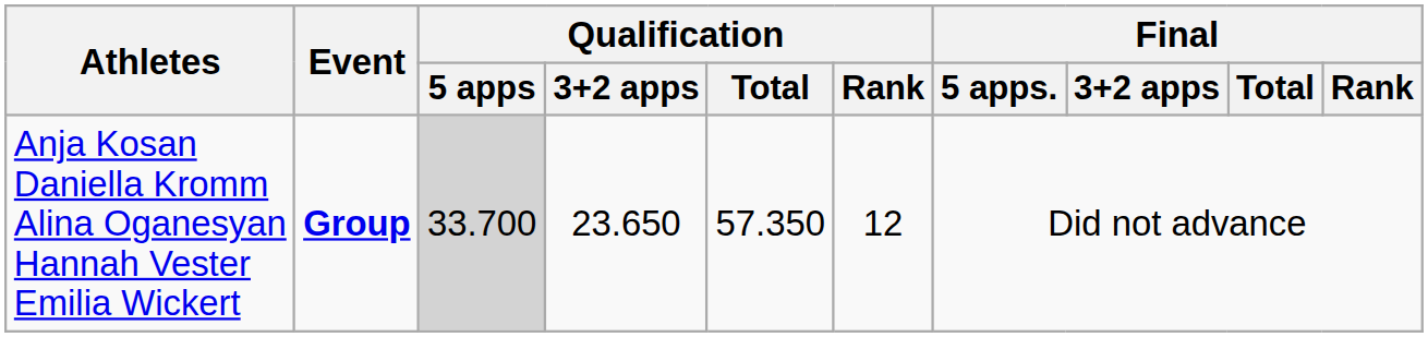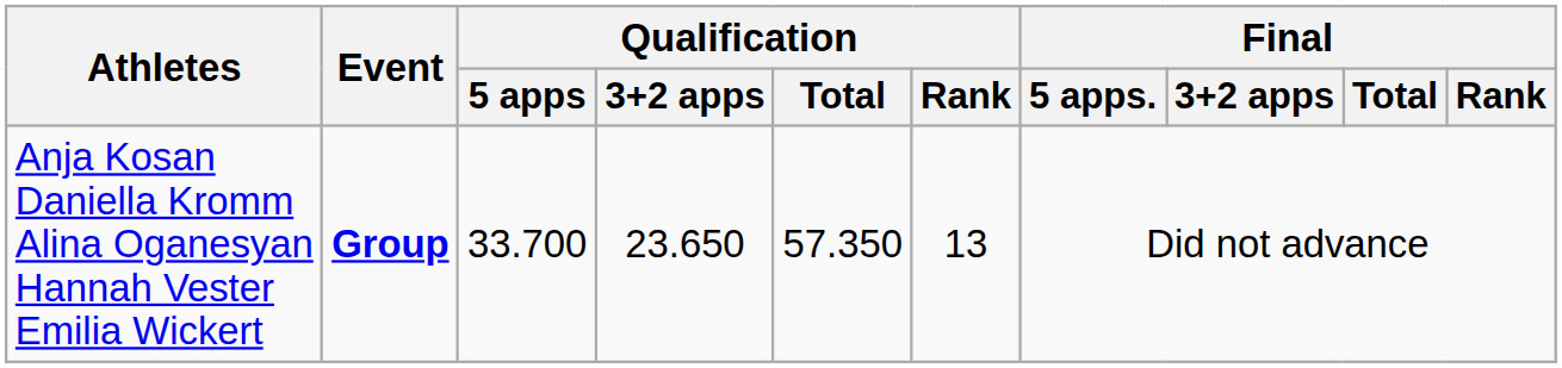row 3 | Qualification / 5 apps: lightgrey background -> no background
row 3 | Qualification / Rank: 12 -> 13
